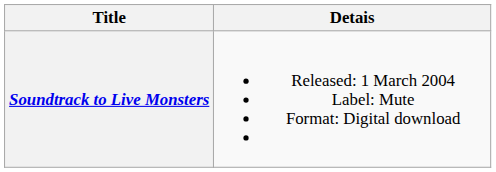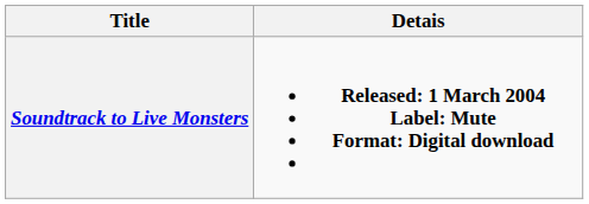Soundtrack to Live Monsters | Detais: normal -> bold
